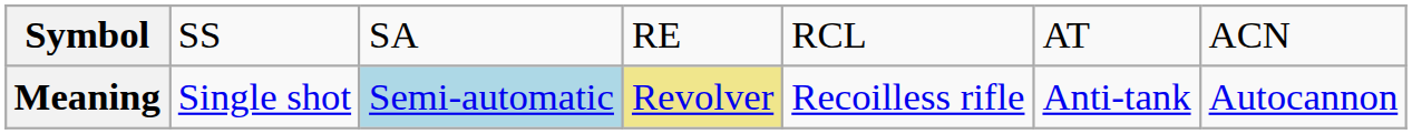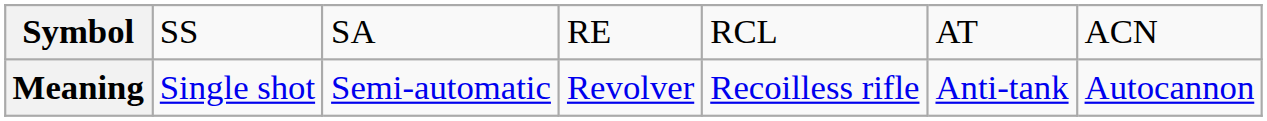Meaning | column 3: lightblue background -> no background
Meaning | column 4: khaki background -> no background
